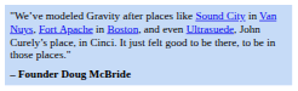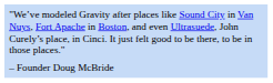row 2 | column 1: bold -> normal
